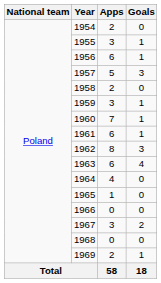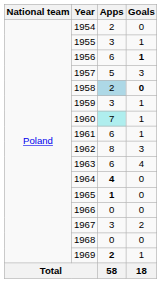1956 | Goals: normal -> bold
1958 | Apps: no background -> lightblue background
1958 | Goals: normal -> bold
1960 | Apps: no background -> paleturquoise background
1964 | Apps: normal -> bold
1965 | Apps: normal -> bold
1969 | Apps: normal -> bold
